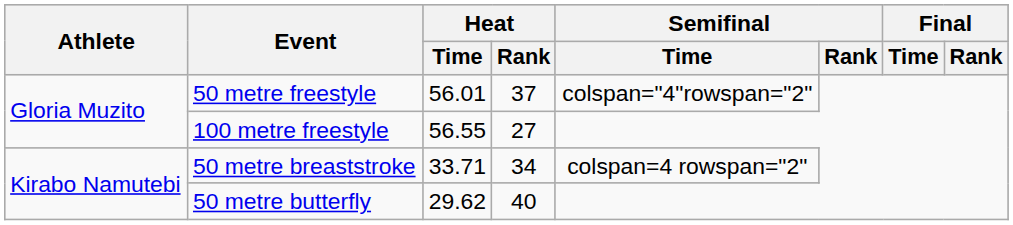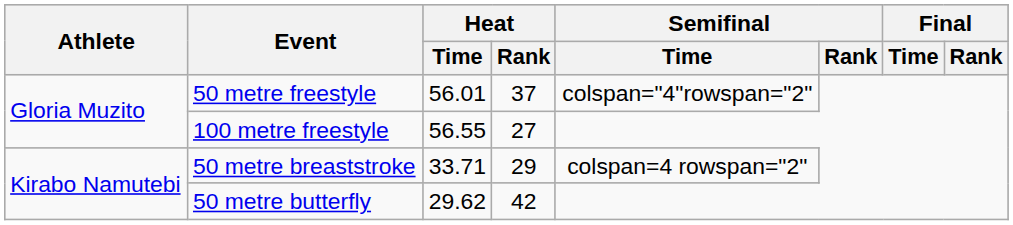50 metre breaststroke | Heat / Rank: 34 -> 29
50 metre butterfly | Heat / Rank: 40 -> 42
